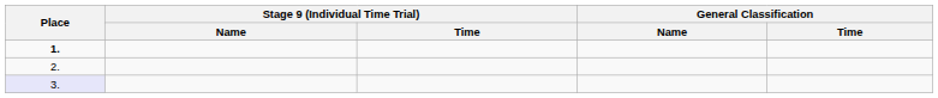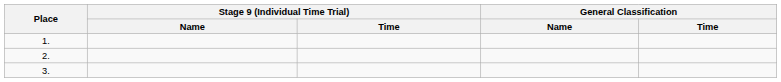1. | Place: bold -> normal
3. | Place: lavender background -> no background
